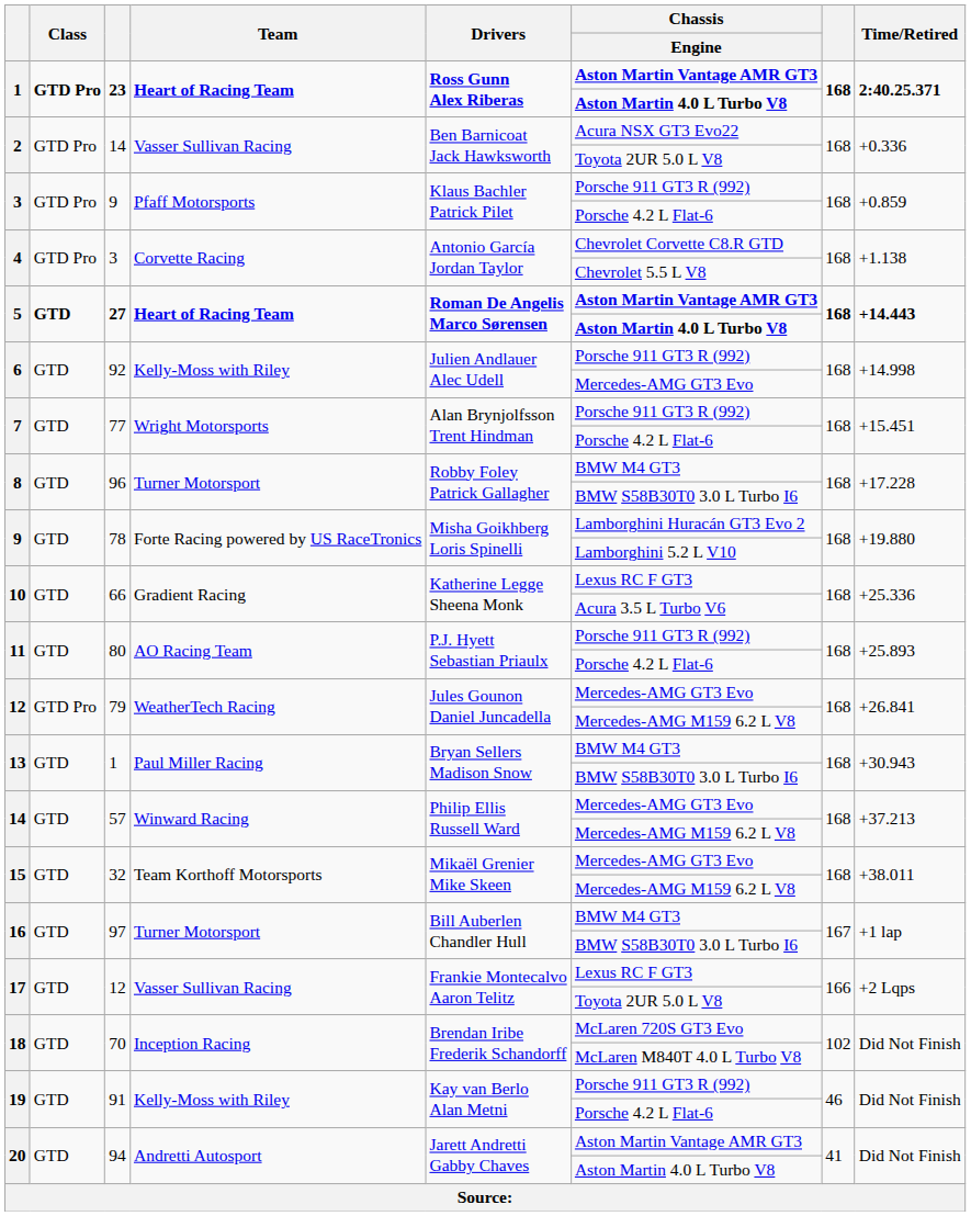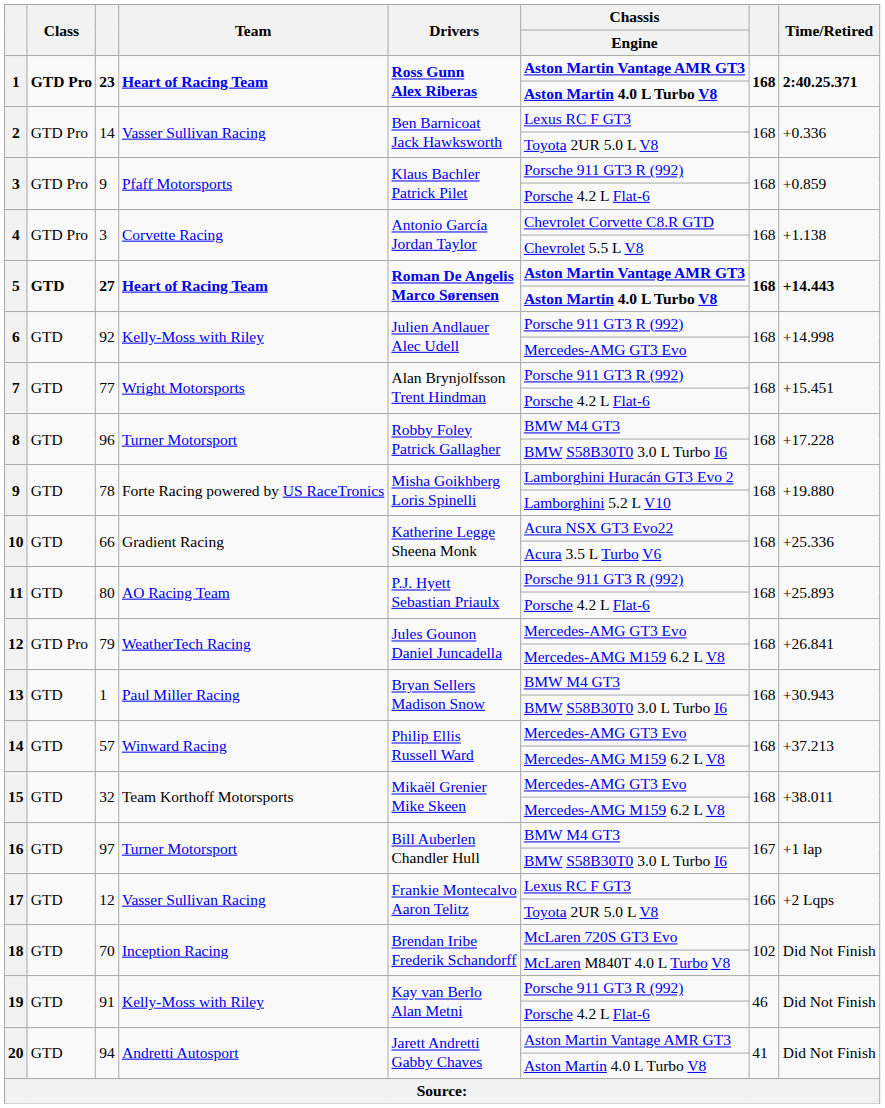row 5 | Chassis / Engine: Acura NSX GT3 Evo22 -> Lexus RC F GT3
row 21 | Chassis / Engine: Lexus RC F GT3 -> Acura NSX GT3 Evo22
